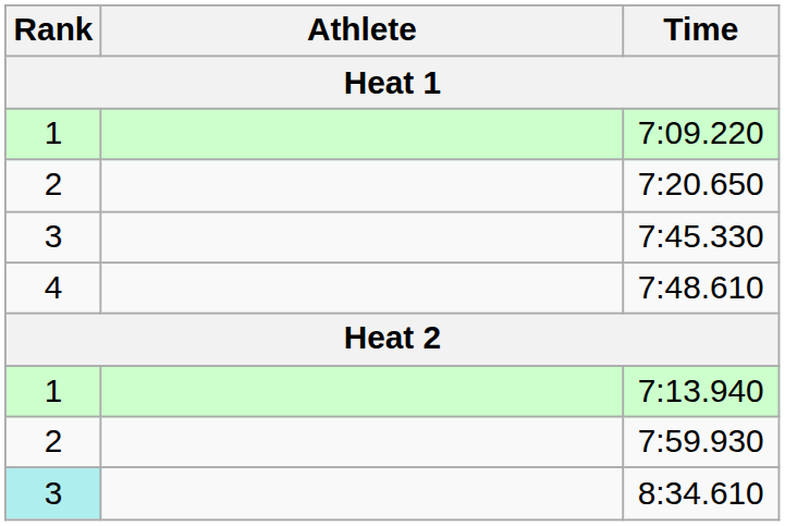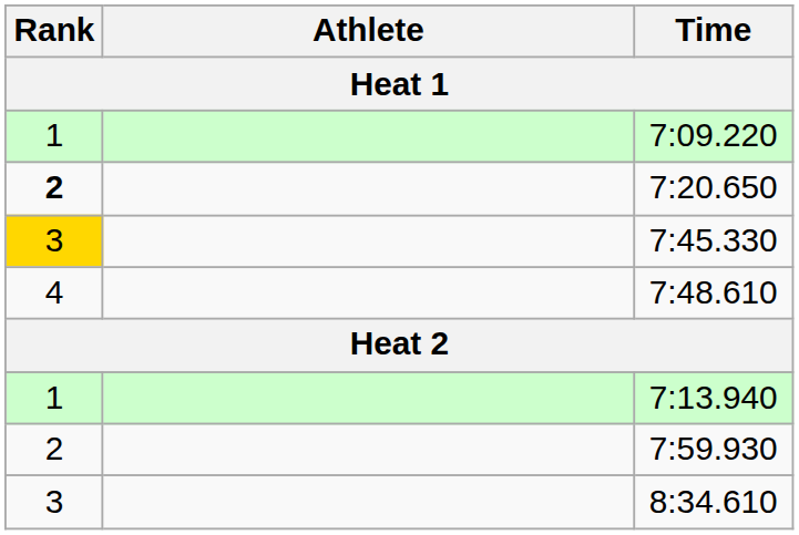7:20.650 | Rank: normal -> bold
7:45.330 | Rank: no background -> gold background
8:34.610 | Rank: paleturquoise background -> no background
